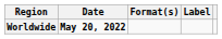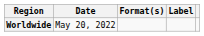Worldwide | Date: bold -> normal
